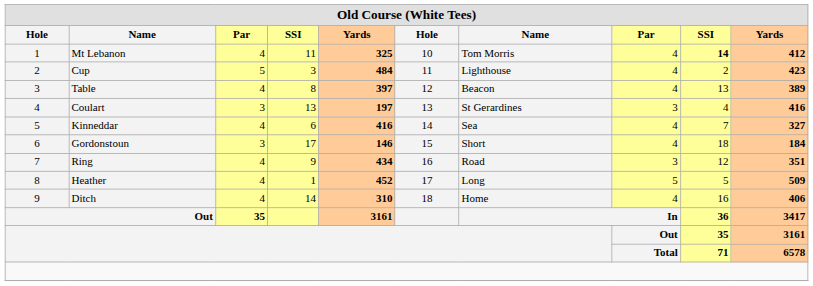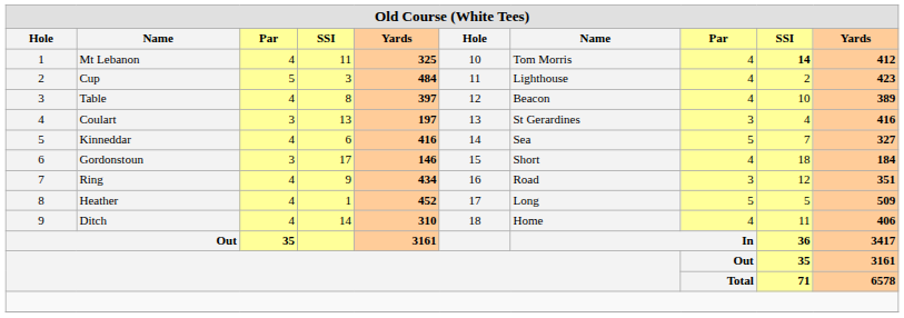row 5 | column 9: 13 -> 10
row 7 | column 8: 4 -> 5
row 11 | column 9: 16 -> 11
